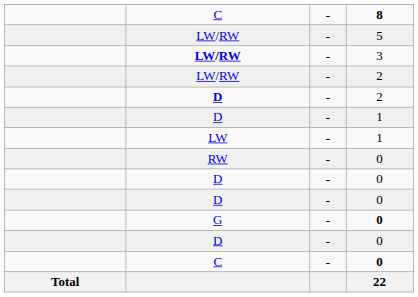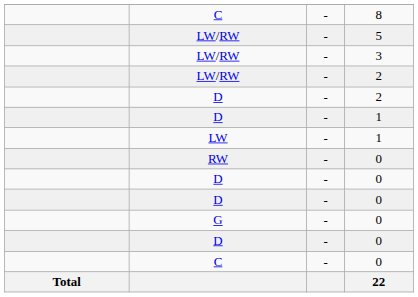C / 8 | column 4: bold -> normal
LW/RW / 3 | column 2: bold -> normal
D / 2 | column 2: bold -> normal
G | column 4: bold -> normal
C / 0 | column 4: bold -> normal
